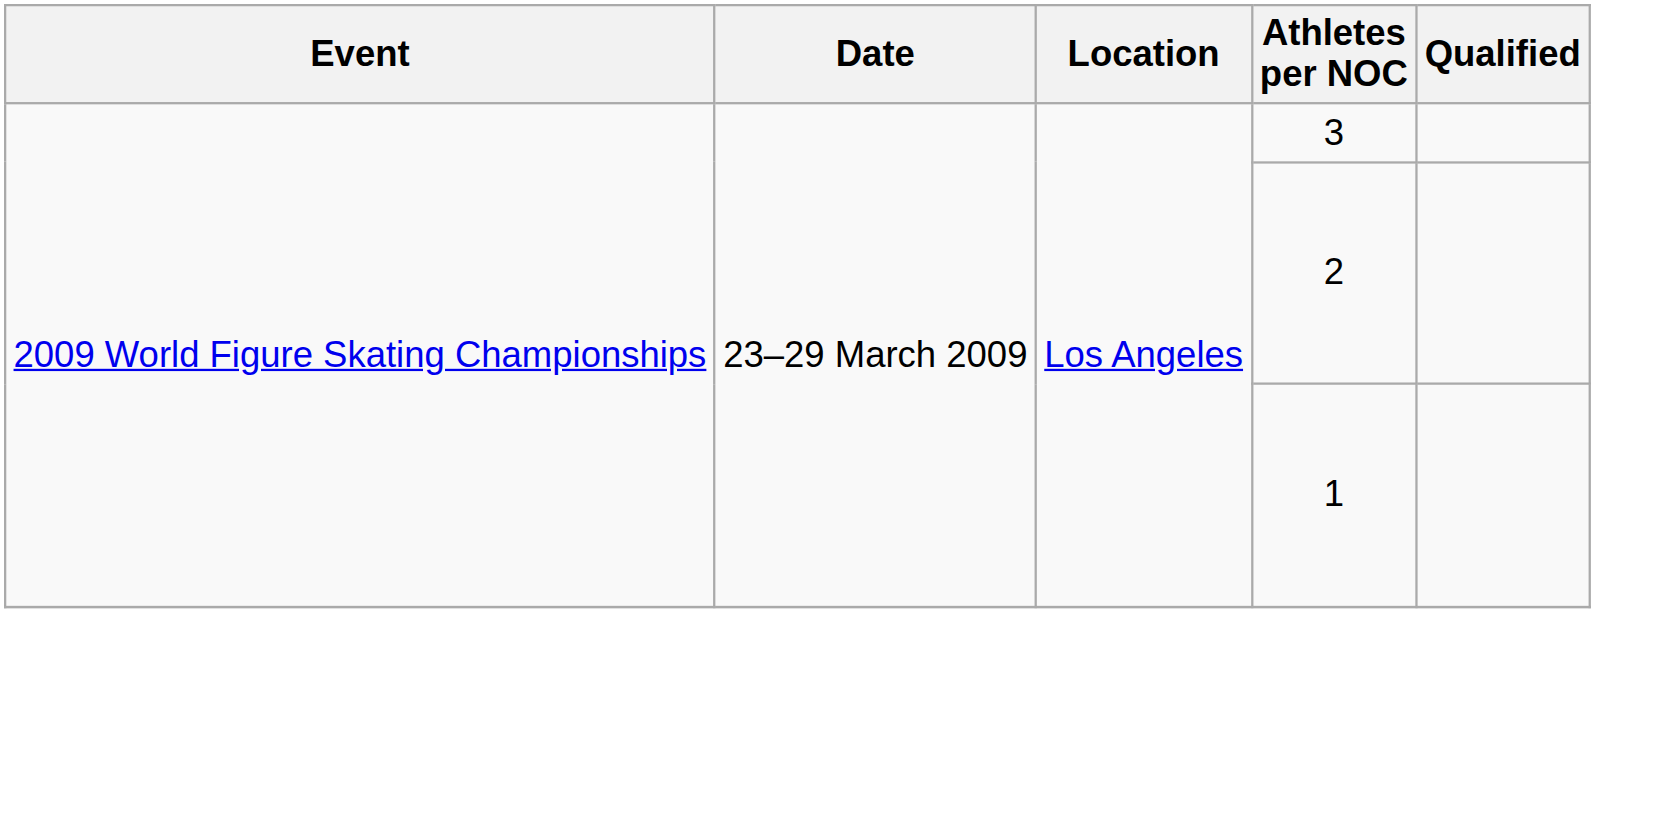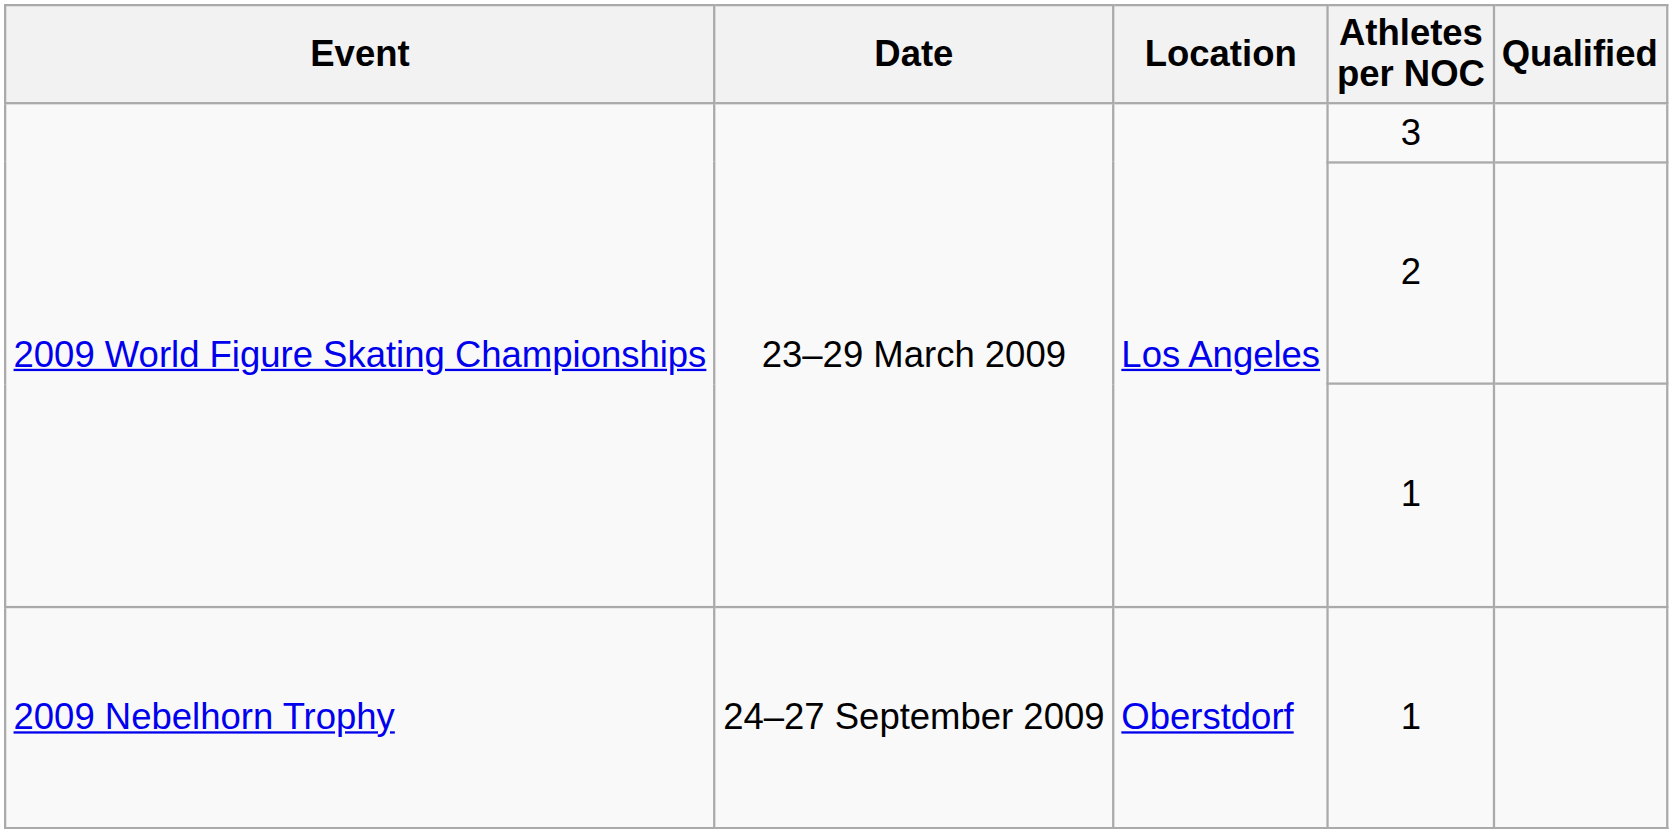+ row: 2009 Nebelhorn Trophy | 24–27 September 2009 | Oberstdorf | 1
